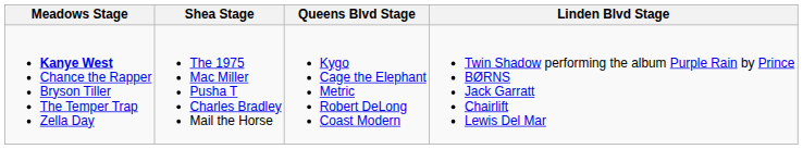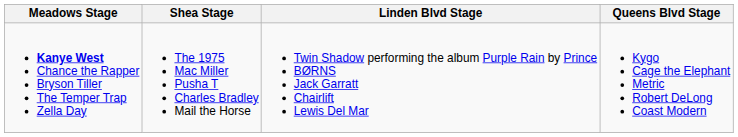columns swapped: Queens Blvd Stage <-> Linden Blvd Stage
